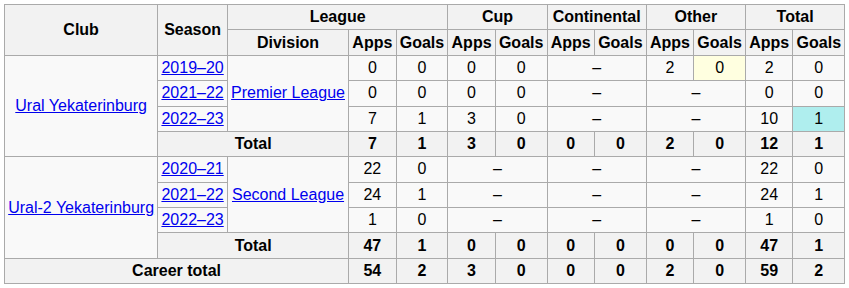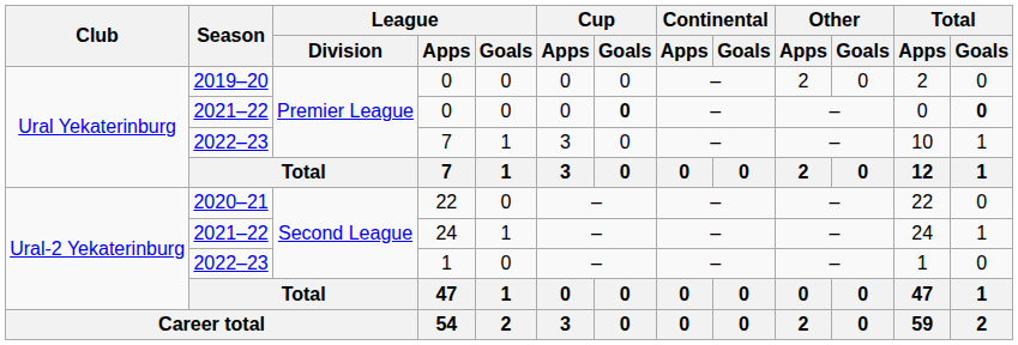2019–20 / 0 | Other / Goals: lightyellow background -> no background
2021–22 / 0 | Cup / Goals: normal -> bold
2021–22 / 0 | Total / Goals: normal -> bold
2022–23 / 7 | Total / Goals: paleturquoise background -> no background
